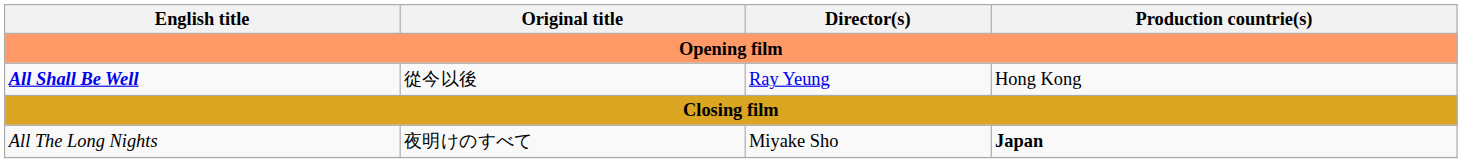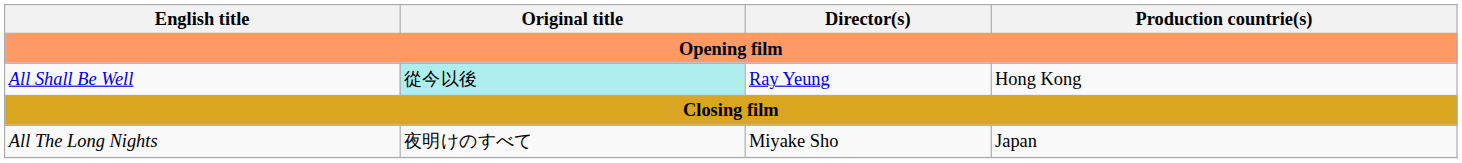row 3 | English title: bold -> normal
row 3 | Original title: no background -> paleturquoise background
row 5 | Production countrie(s): bold -> normal
